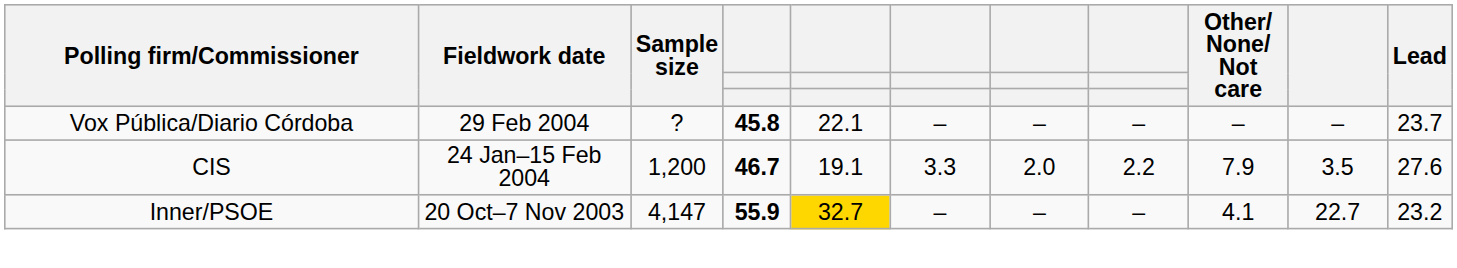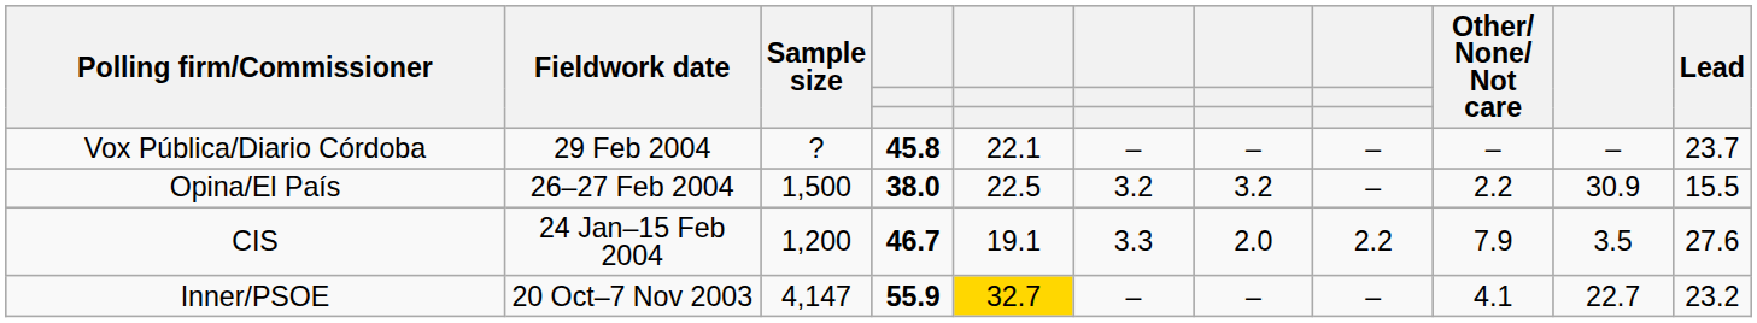+ row: Opina/El País | 26–27 Feb 2004 | 1,500 | 38.0 | 22.5 | 3.2 | 3.2 | – | 2.2 | 30.9 | 15.5
